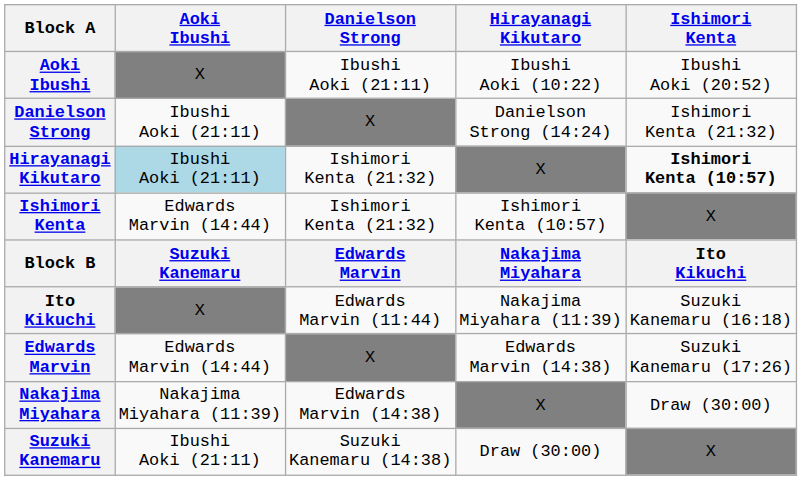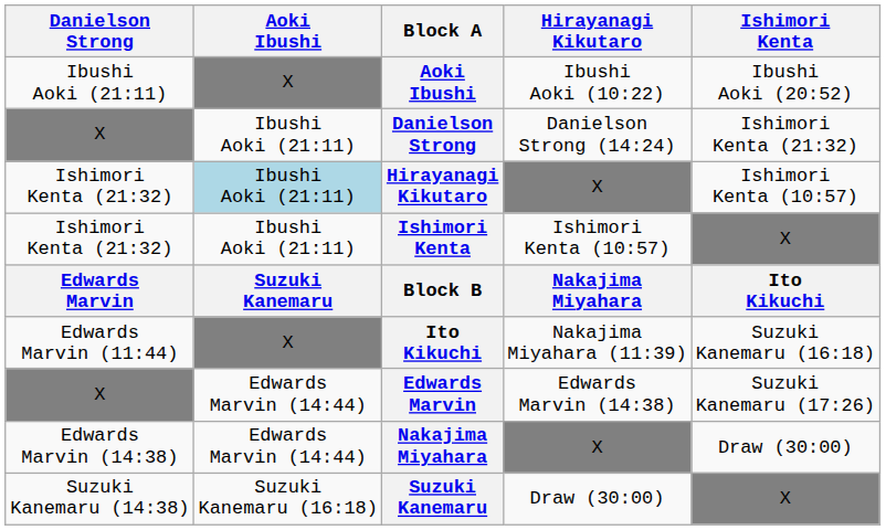columns swapped: Block A <-> Danielson Strong
row 4 | Ishimori Kenta: bold -> normal
row 5 | Aoki Ibushi: Edwards Marvin (14:44) -> Ibushi Aoki (21:11)
row 9 | Aoki Ibushi: Nakajima Miyahara (11:39) -> Edwards Marvin (14:44)
row 10 | Aoki Ibushi: Ibushi Aoki (21:11) -> Suzuki Kanemaru (16:18)
